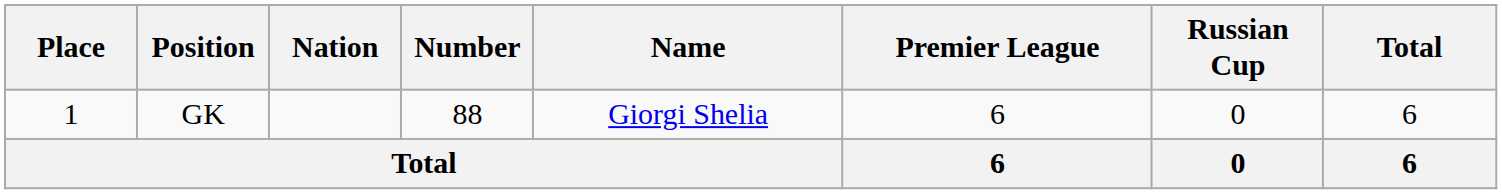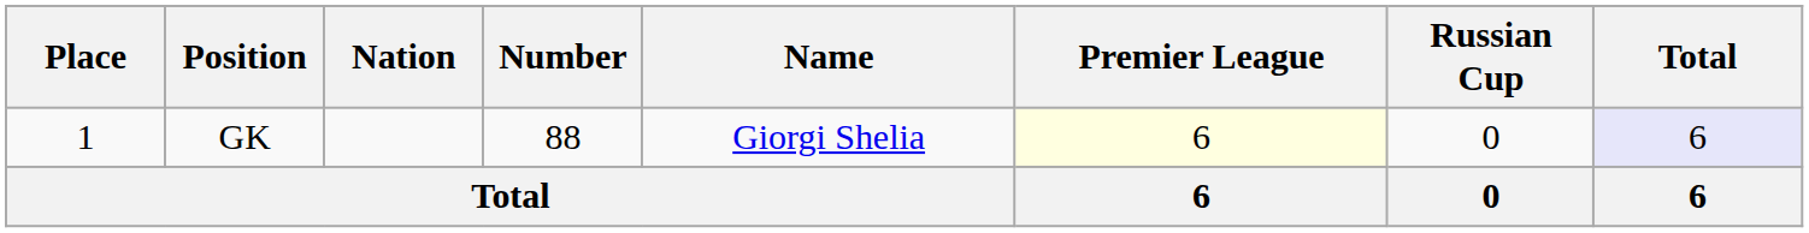GK | Premier League: no background -> lightyellow background
GK | Total: no background -> lavender background
